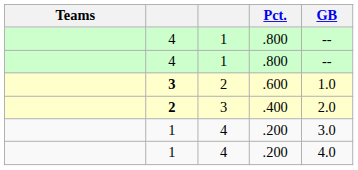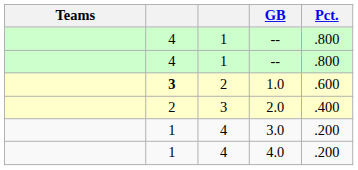columns swapped: Pct. <-> GB
row 5 | column 2: bold -> normal
